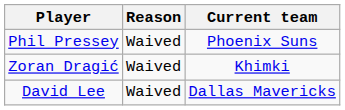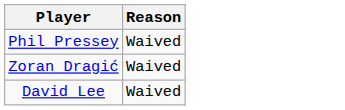- column: Current team | Phoenix Suns | Khimki | Dallas Mavericks
